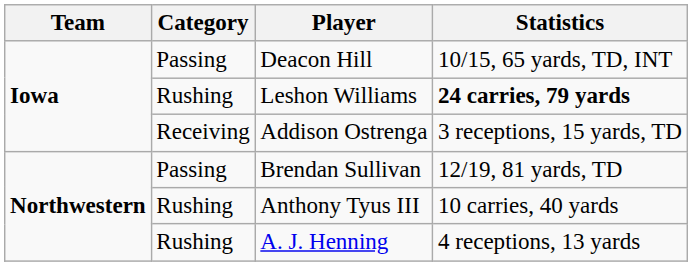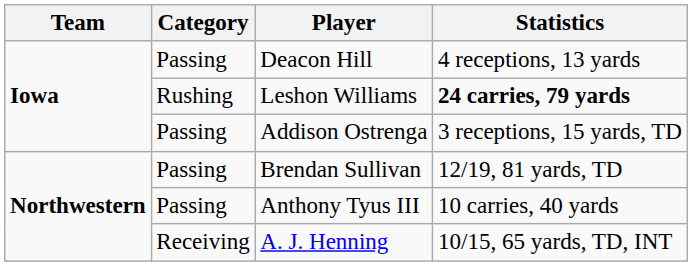Deacon Hill | Statistics: 10/15, 65 yards, TD, INT -> 4 receptions, 13 yards
Addison Ostrenga | Category: Receiving -> Passing
Anthony Tyus III | Category: Rushing -> Passing
A. J. Henning | Category: Rushing -> Receiving
A. J. Henning | Statistics: 4 receptions, 13 yards -> 10/15, 65 yards, TD, INT
